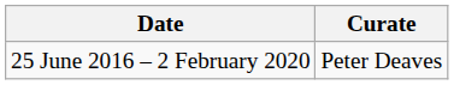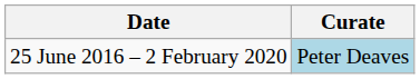25 June 2016 – 2 February 2020 | Curate: no background -> lightblue background
